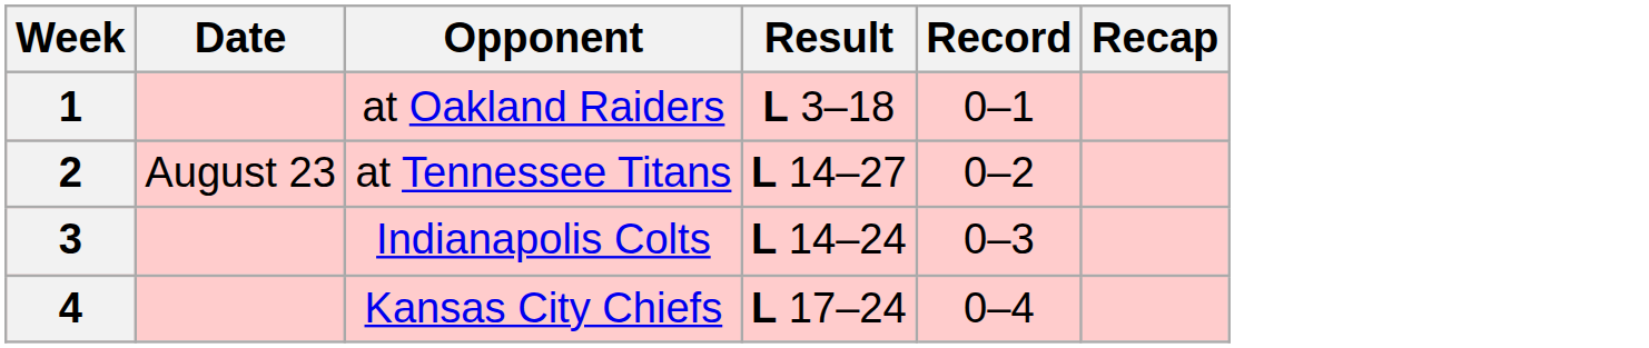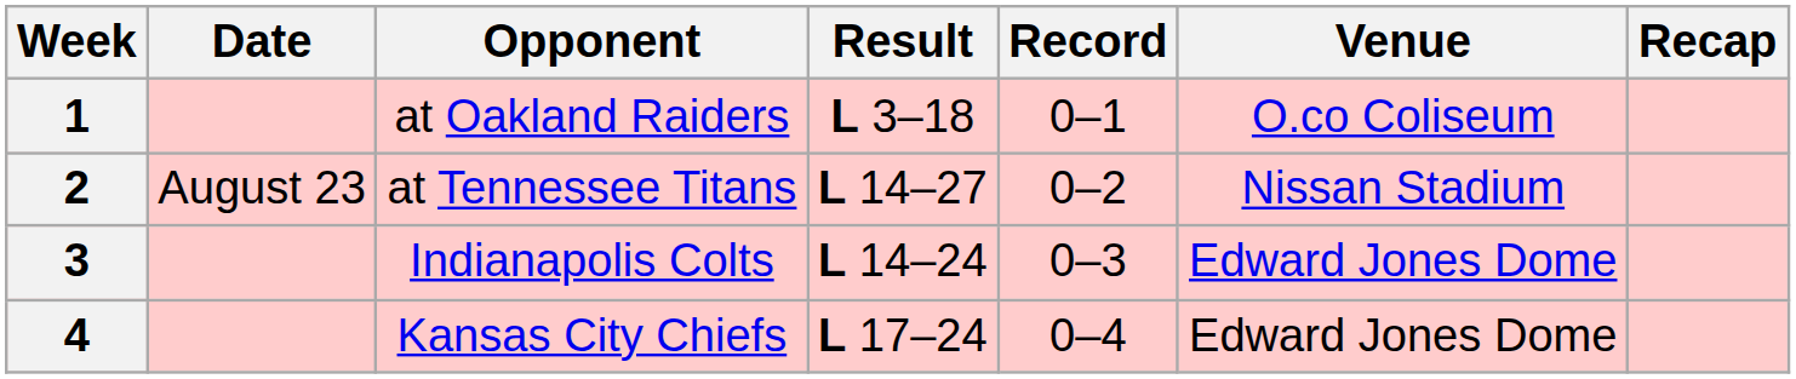+ column: Venue | O.co Coliseum | Nissan Stadium | Edward Jones Dome | Edward Jones Dome
